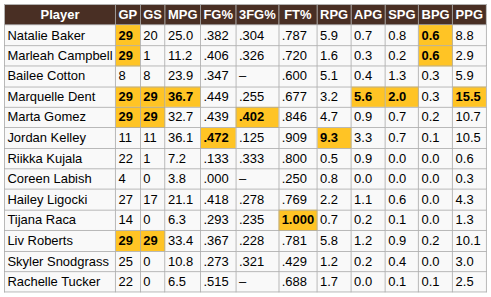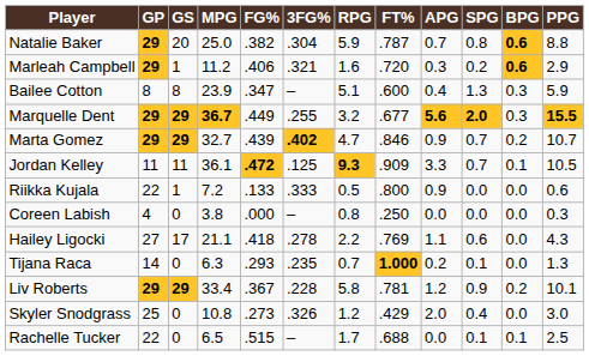columns swapped: FT% <-> RPG
Marleah Campbell | 3FG%: .326 -> .321
Skyler Snodgrass | 3FG%: .321 -> .326
Skyler Snodgrass | APG: 0.2 -> 2.0
